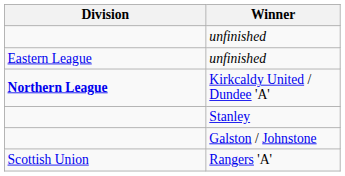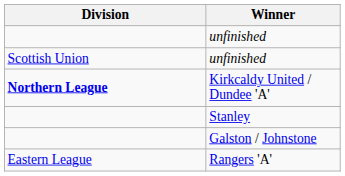row 3 | Division: Eastern League -> Scottish Union
row 7 | Division: Scottish Union -> Eastern League
